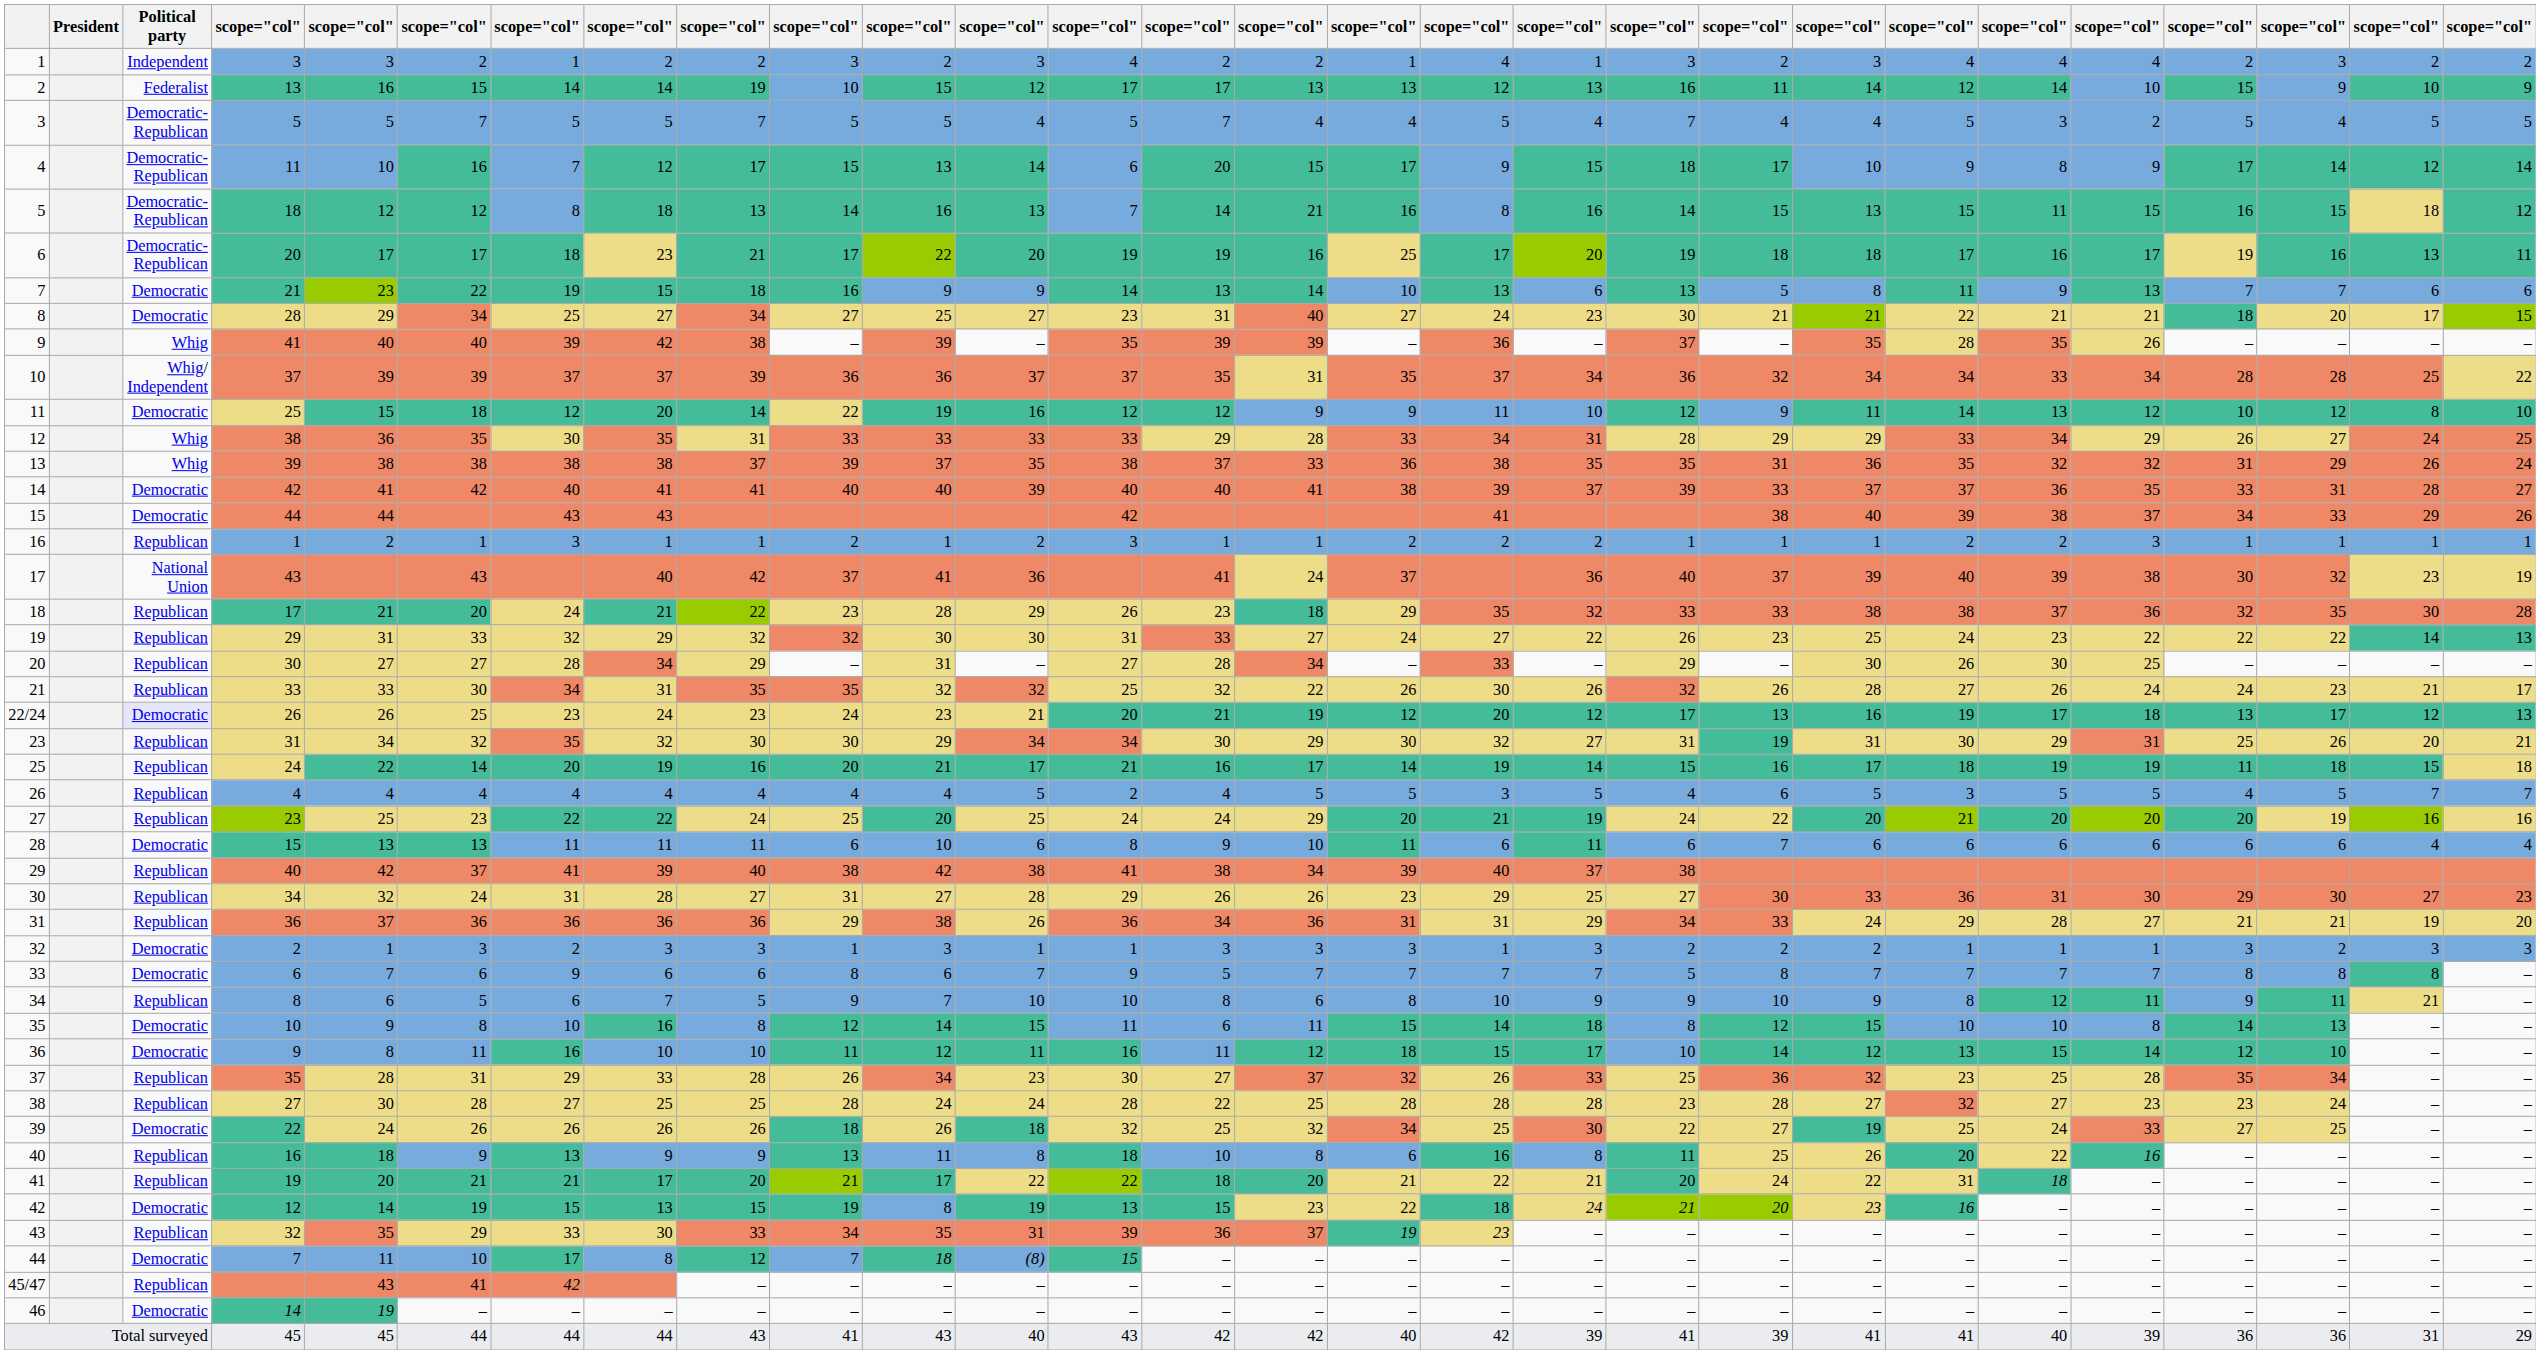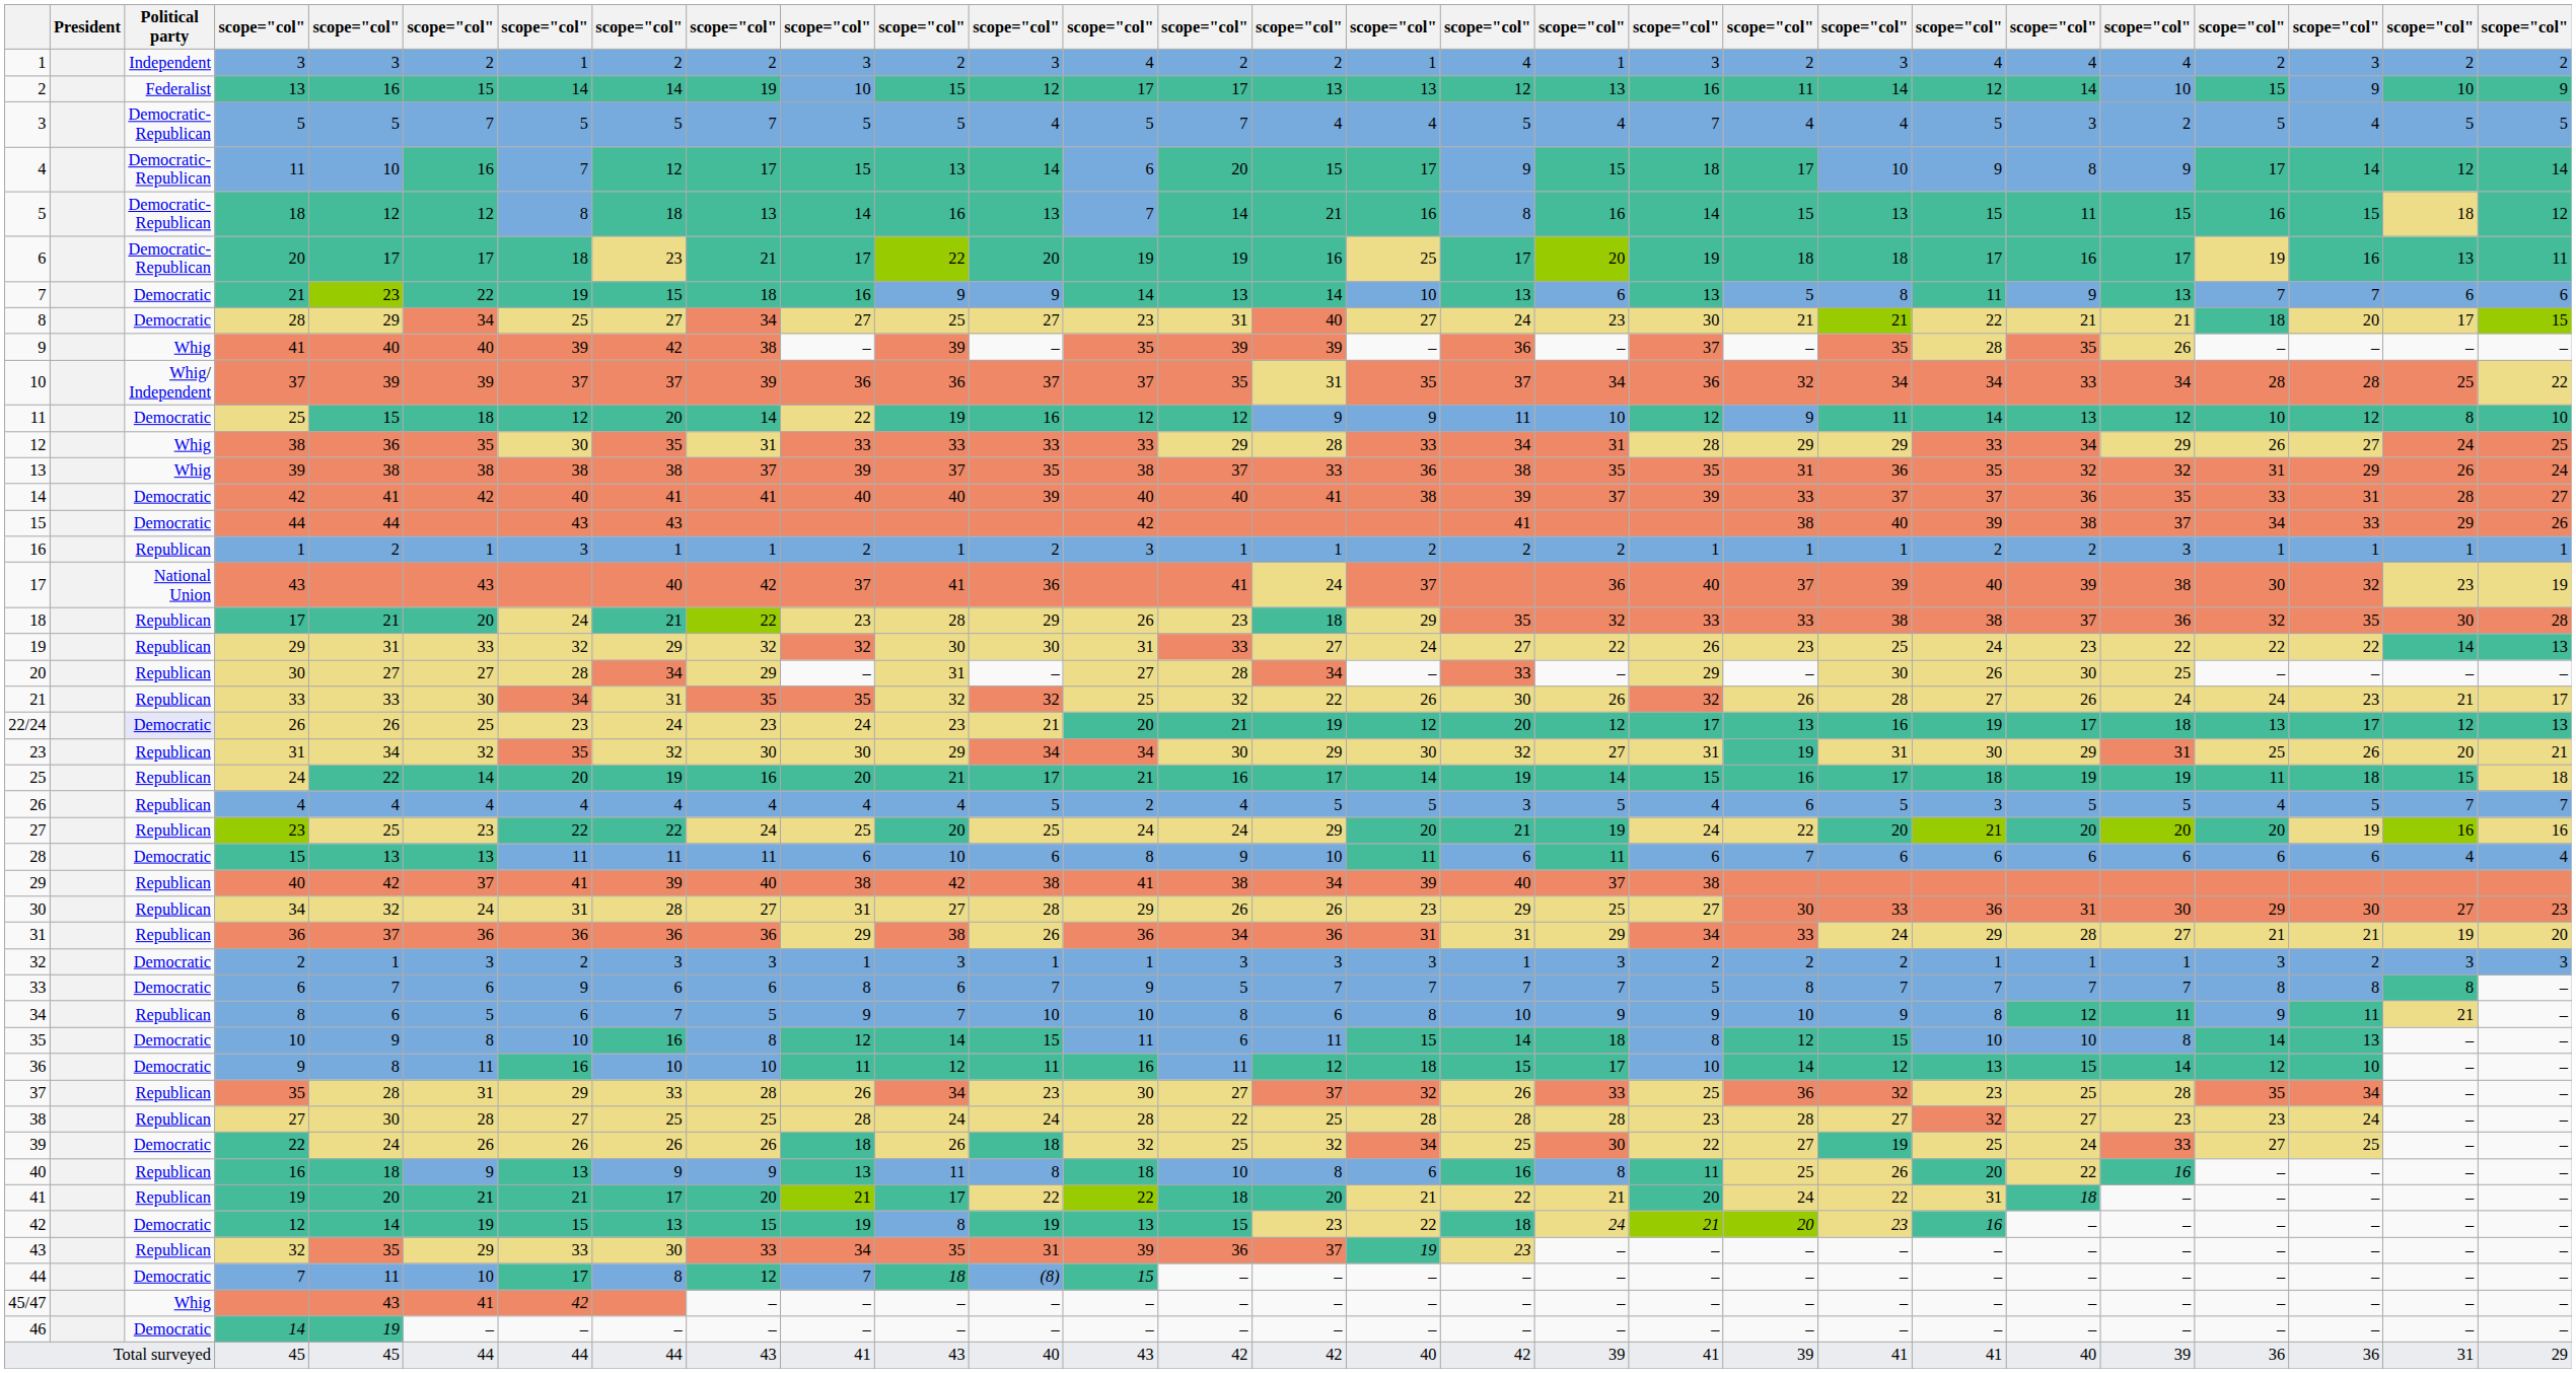45/47 | Political party: Republican -> Whig
